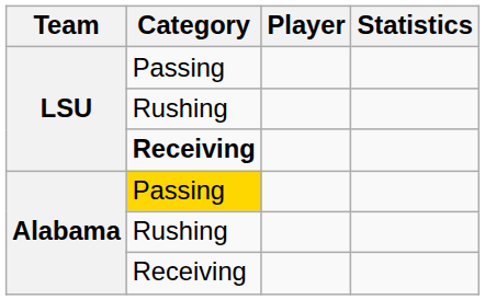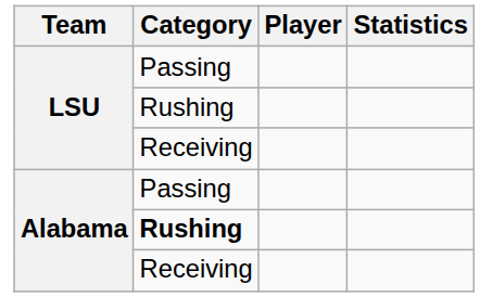LSU / Receiving | Category: bold -> normal
Alabama / Passing | Category: gold background -> no background
Alabama / Rushing | Category: normal -> bold
